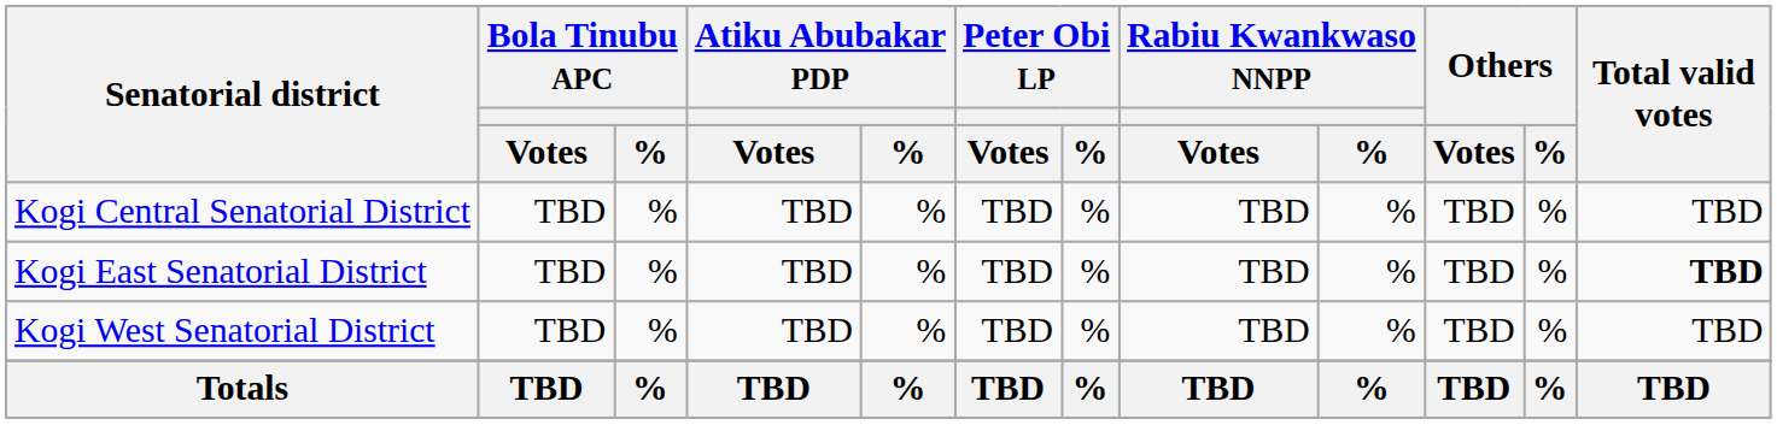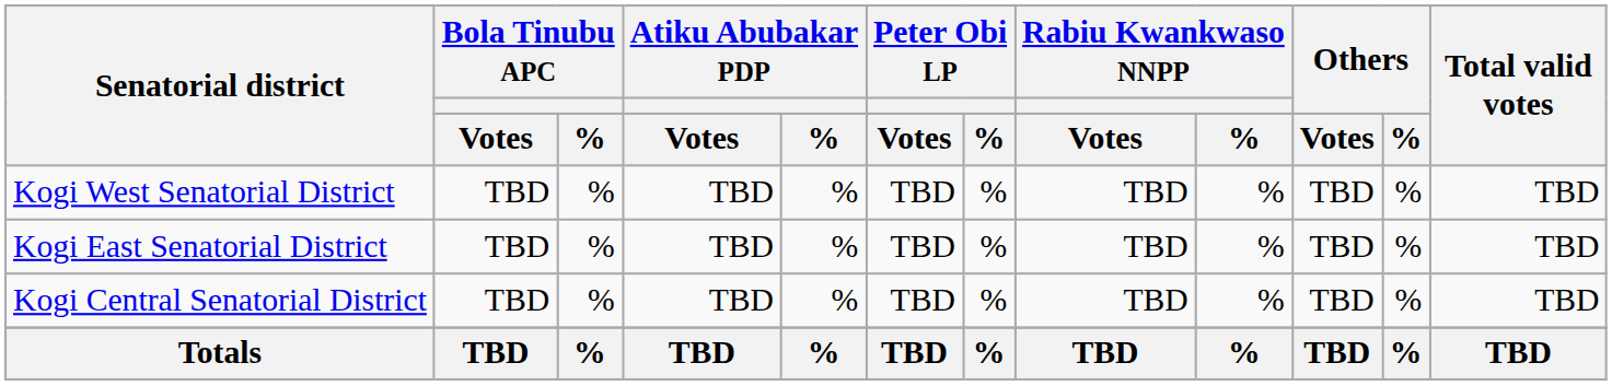rows swapped: Kogi Central Senatorial District <-> Kogi West Senatorial District
Kogi East Senatorial District | Total valid votes: bold -> normal
